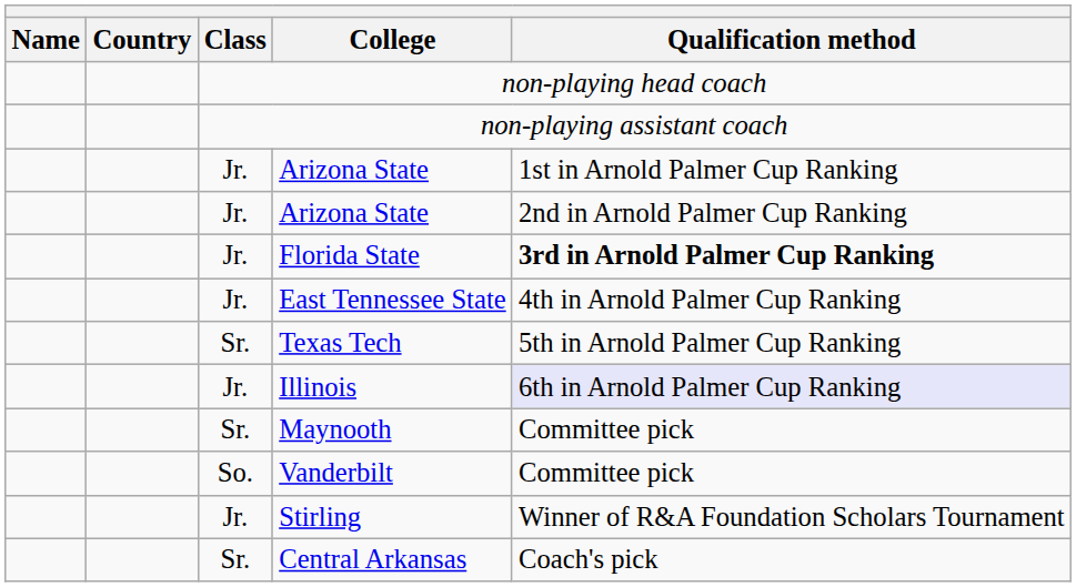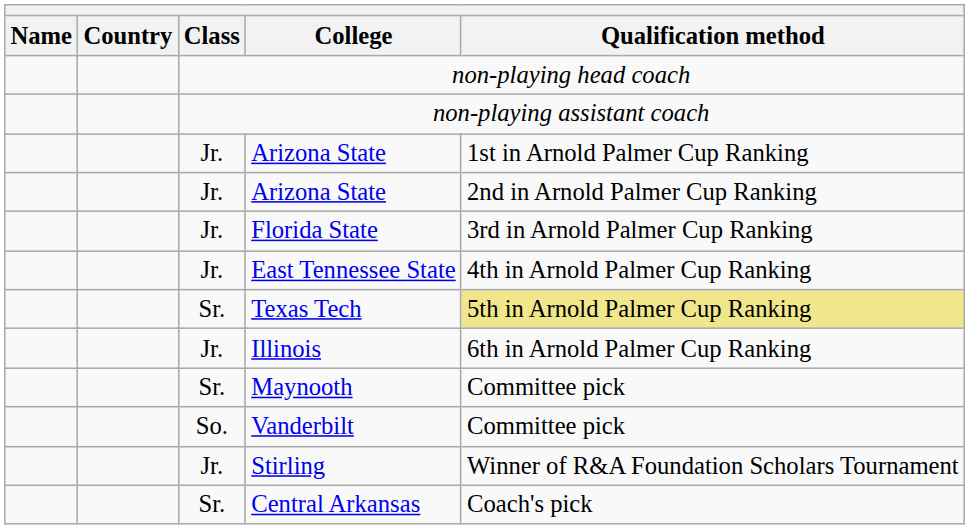Florida State | Qualification method: bold -> normal
Texas Tech | Qualification method: no background -> khaki background
Illinois | Qualification method: lavender background -> no background
